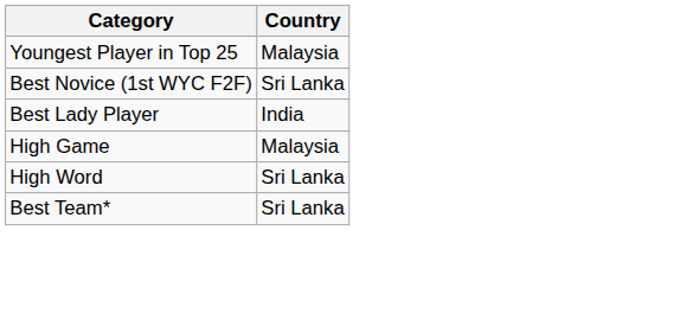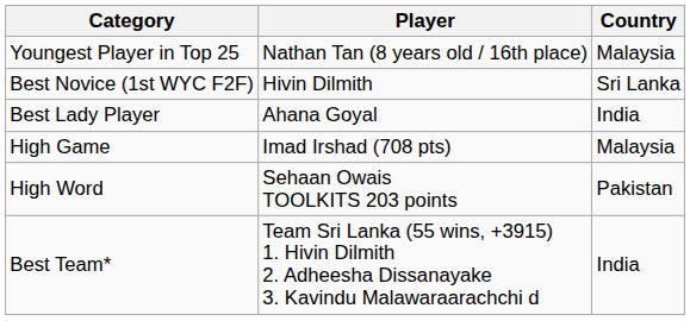+ column: Player | Nathan Tan (8 years old / 16th place) | Hivin Dilmith | Ahana Goyal | Imad Irshad (708 pts) | Sehaan Owais TOOLKITS 203 points | Team Sri Lanka (55 wins, +3915) 1. Hivin Dilmith 2. Adheesha Dissanayake 3. Kavindu Malawaraarachchi d
High Word | Country: Sri Lanka -> Pakistan
Best Team* | Country: Sri Lanka -> India
